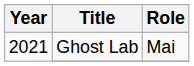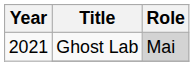Ghost Lab | Role: no background -> lightgrey background
